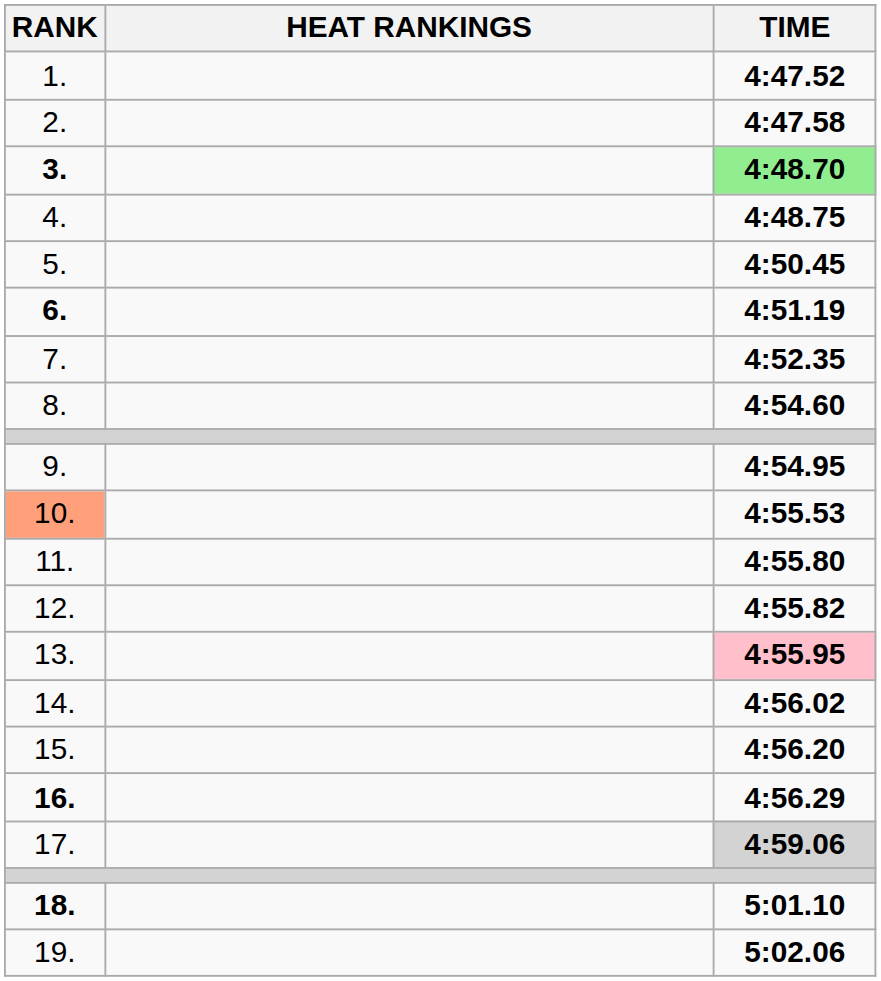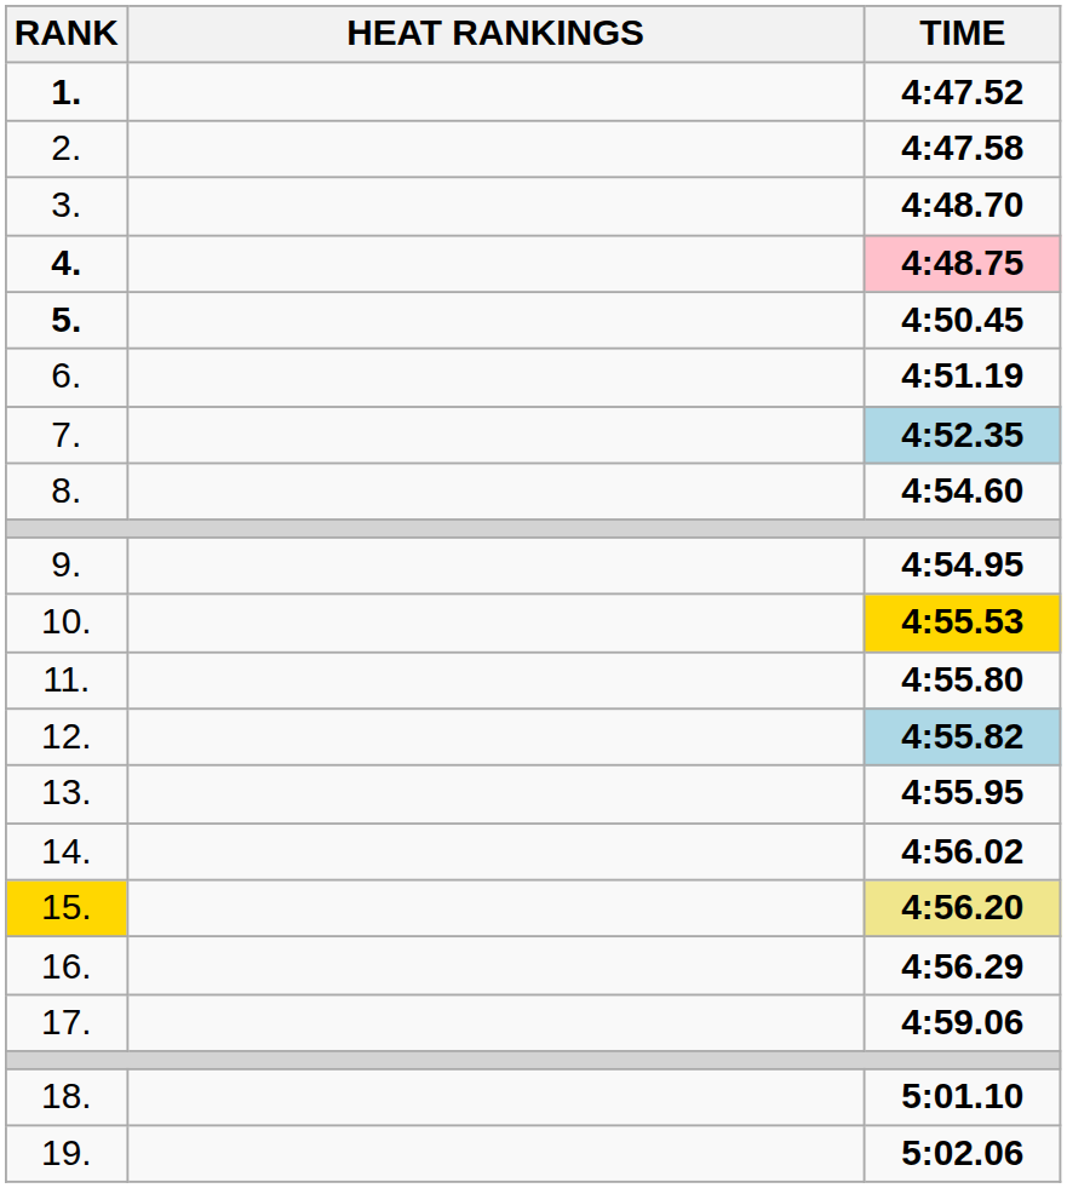1. | RANK: normal -> bold
3. | RANK: bold -> normal
3. | TIME: lightgreen background -> no background
4. | RANK: normal -> bold
4. | TIME: no background -> pink background
5. | RANK: normal -> bold
6. | RANK: bold -> normal
7. | TIME: no background -> lightblue background
10. | RANK: lightsalmon background -> no background
10. | TIME: no background -> gold background
12. | TIME: no background -> lightblue background
13. | TIME: pink background -> no background
15. | RANK: no background -> gold background
15. | TIME: no background -> khaki background
16. | RANK: bold -> normal
17. | TIME: lightgrey background -> no background
18. | RANK: bold -> normal
